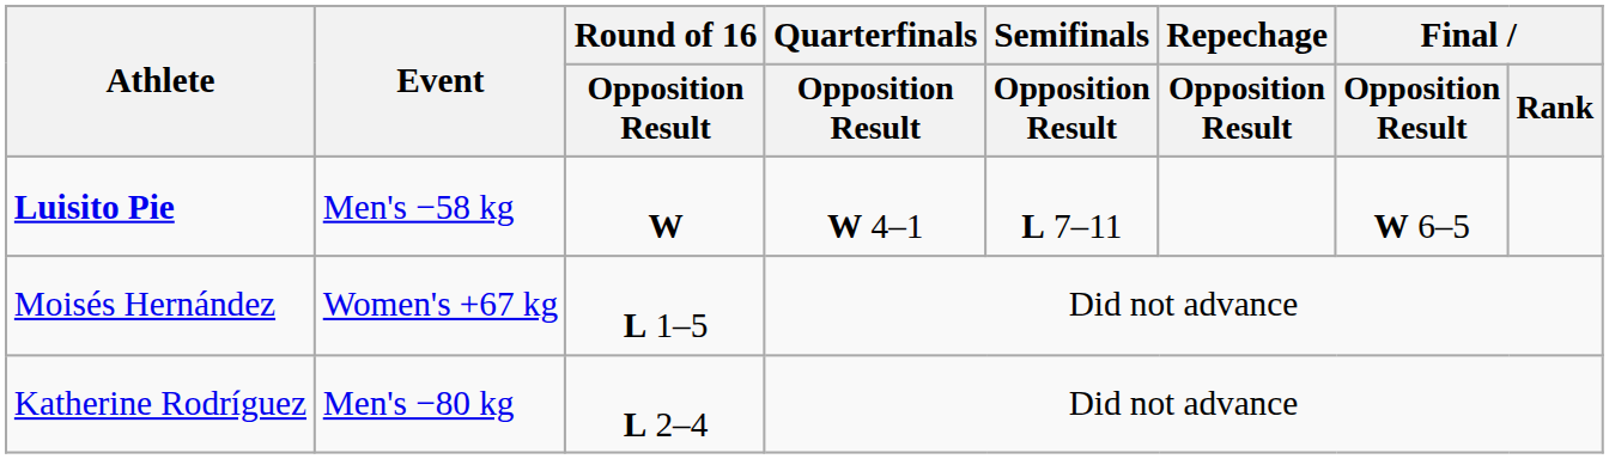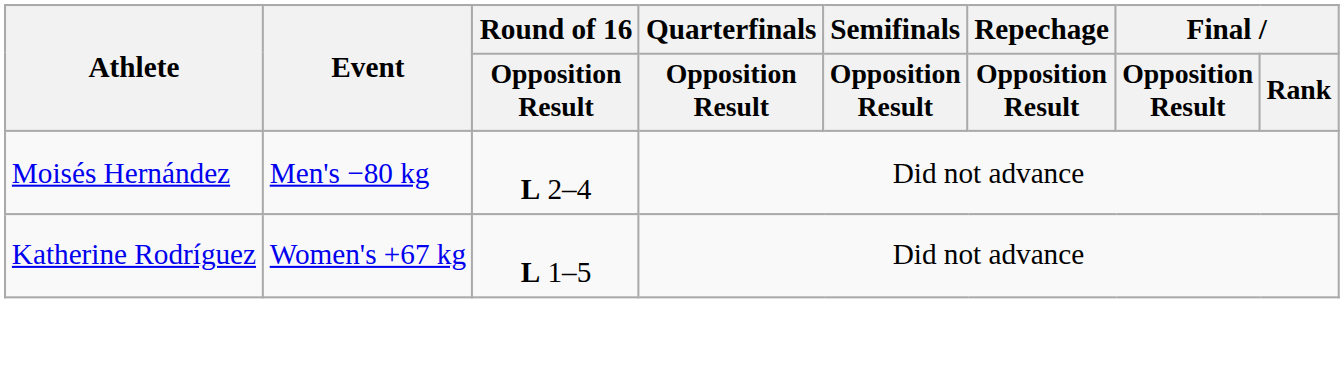- row: Luisito Pie | Men's −58 kg | W | W 4–1 | L 7–11 | W 6–5
Moisés Hernández | Event: Women's +67 kg -> Men's −80 kg
Moisés Hernández | Round of 16 / Opposition Result: L 1–5 -> L 2–4
Katherine Rodríguez | Event: Men's −80 kg -> Women's +67 kg
Katherine Rodríguez | Round of 16 / Opposition Result: L 2–4 -> L 1–5
